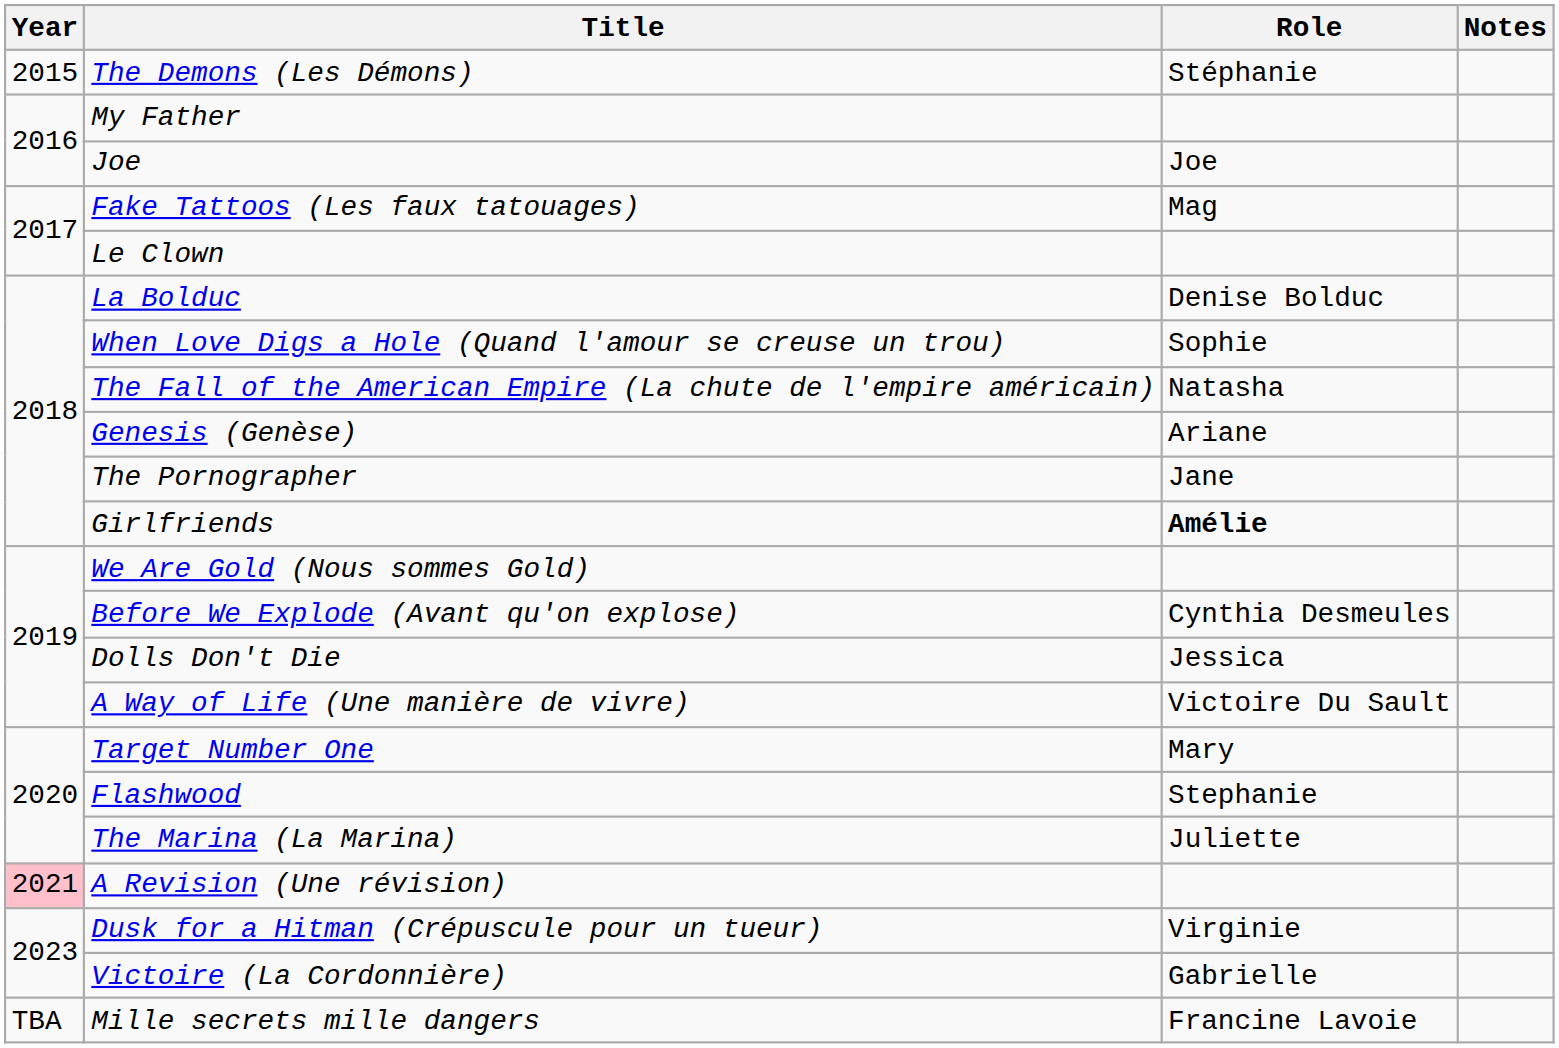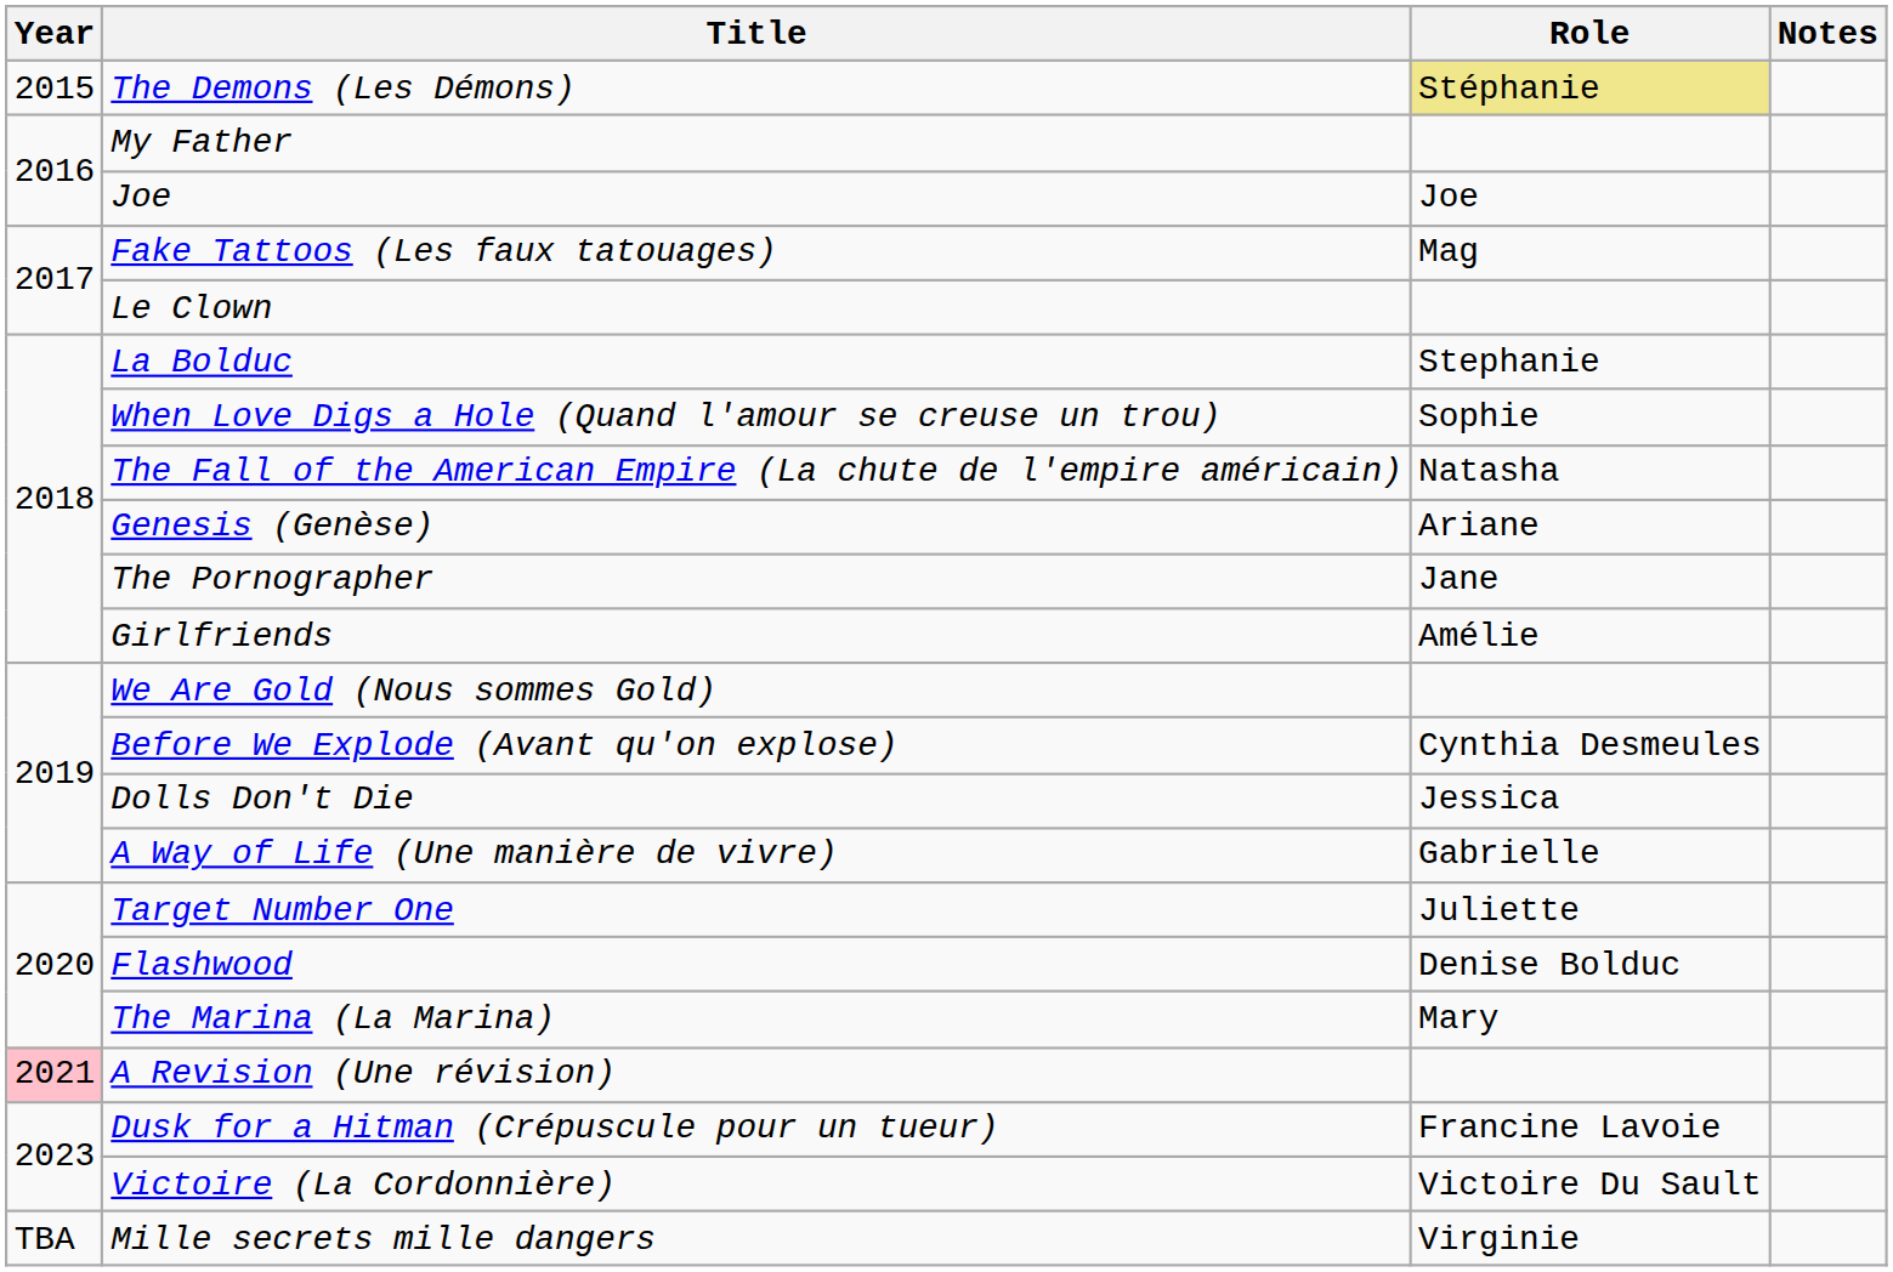The Demons (Les Démons) | Role: no background -> khaki background
La Bolduc | Role: Denise Bolduc -> Stephanie
Girlfriends | Role: bold -> normal
A Way of Life (Une manière de vivre) | Role: Victoire Du Sault -> Gabrielle
Target Number One | Role: Mary -> Juliette
Flashwood | Role: Stephanie -> Denise Bolduc
The Marina (La Marina) | Role: Juliette -> Mary
Dusk for a Hitman (Crépuscule pour un tueur) | Role: Virginie -> Francine Lavoie
Victoire (La Cordonnière) | Role: Gabrielle -> Victoire Du Sault
Mille secrets mille dangers | Role: Francine Lavoie -> Virginie
